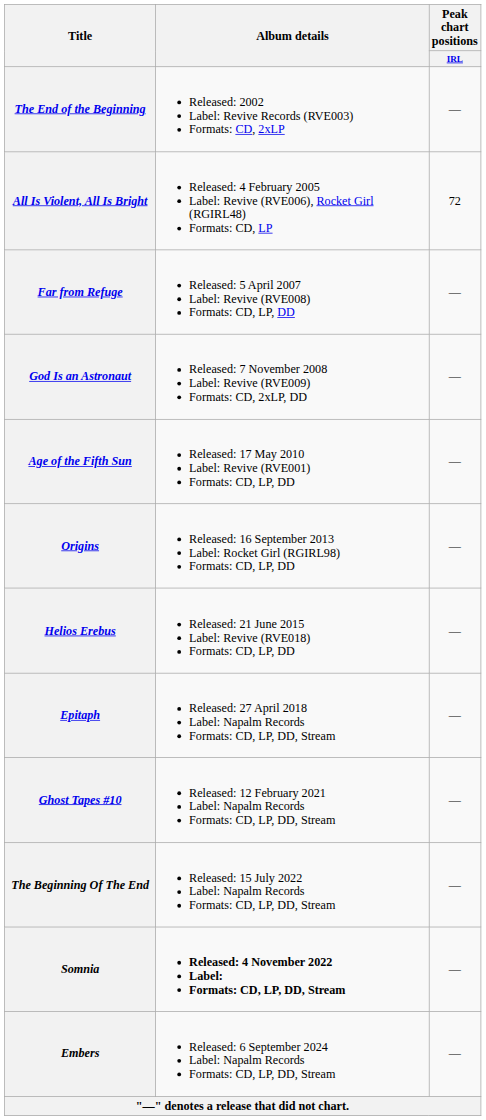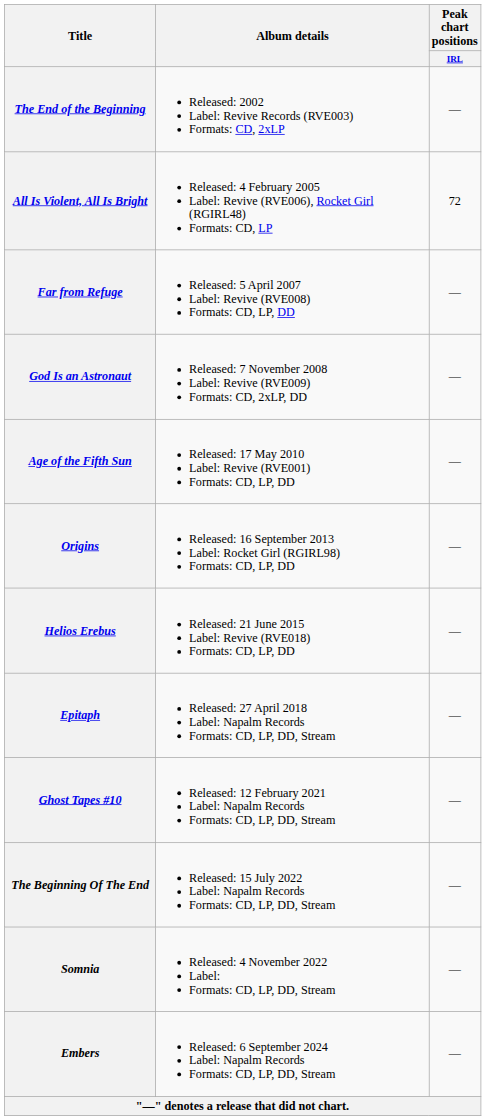Somnia | Album details: bold -> normal
